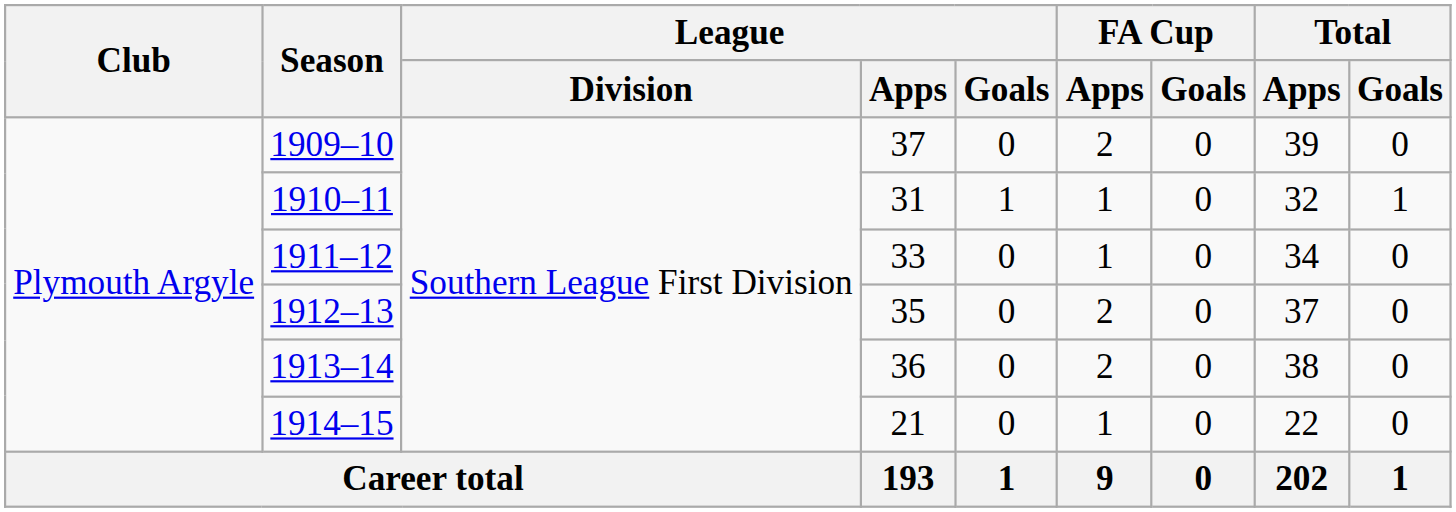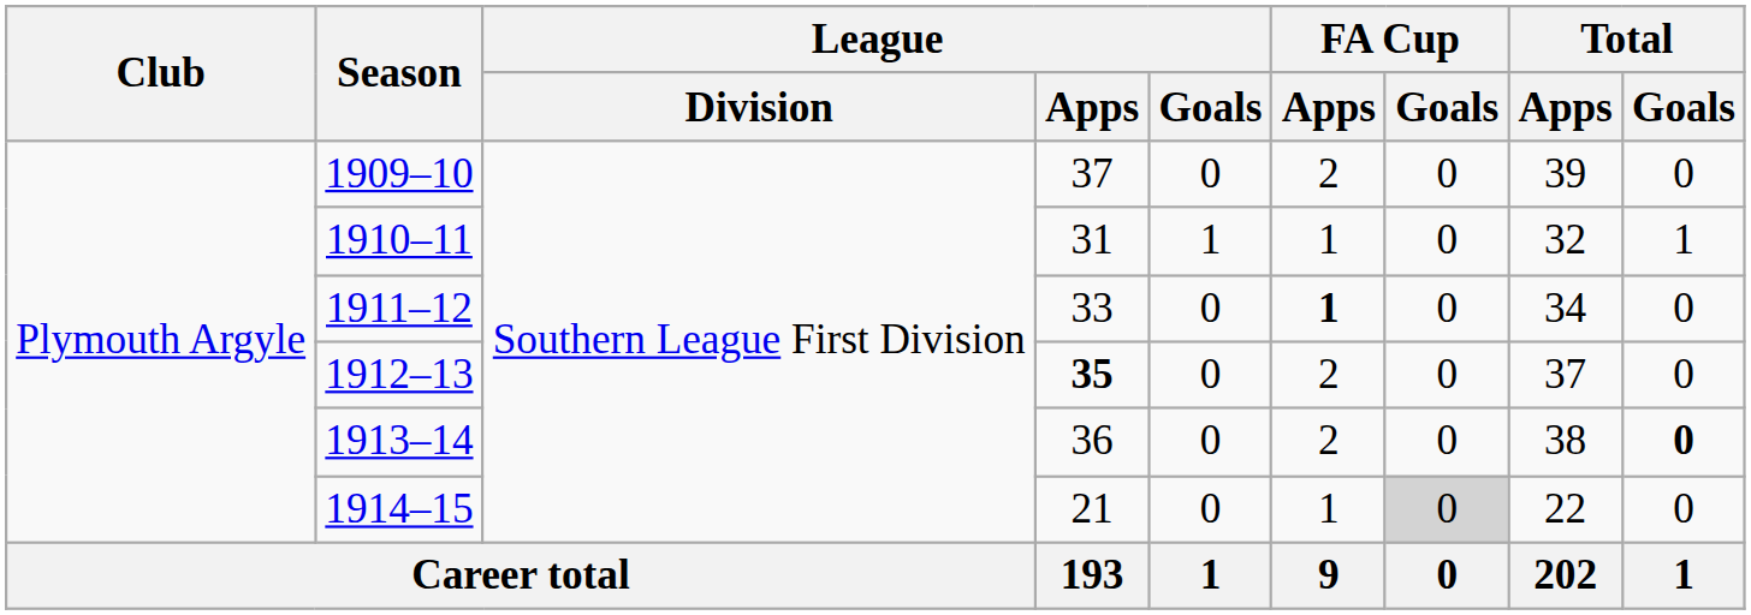1911–12 | FA Cup / Apps: normal -> bold
1912–13 | League / Apps: normal -> bold
1913–14 | Total / Goals: normal -> bold
1914–15 | FA Cup / Goals: no background -> lightgrey background
